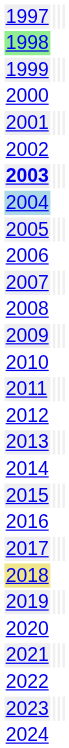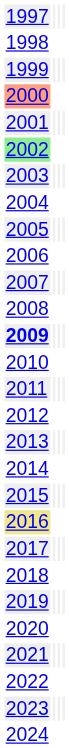1998 | column 1: lightgreen background -> no background
2000 | column 1: no background -> lightsalmon background
2002 | column 1: no background -> lightgreen background
2003 | column 1: bold -> normal
2004 | column 1: lightblue background -> no background
2009 | column 1: normal -> bold
2016 | column 1: no background -> khaki background
2018 | column 1: khaki background -> no background
